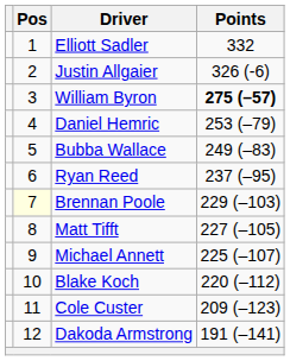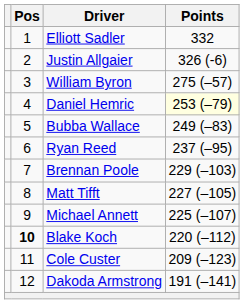William Byron | Points: bold -> normal
Daniel Hemric | Points: no background -> lightyellow background
Brennan Poole | Pos: lightyellow background -> no background
Blake Koch | Pos: normal -> bold
